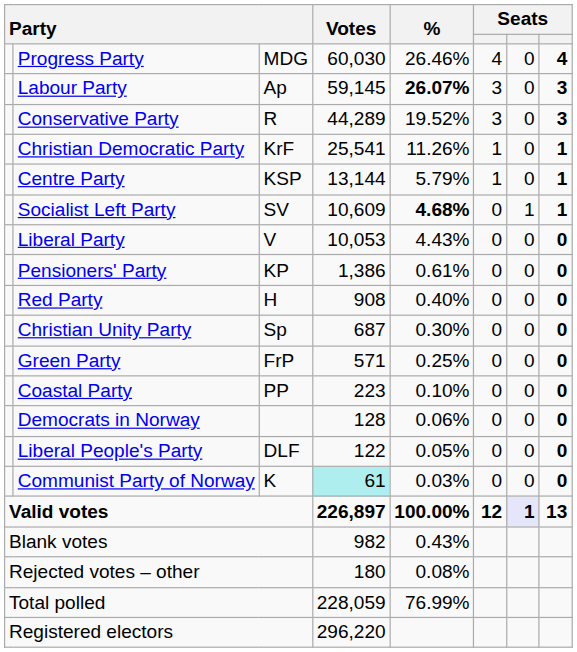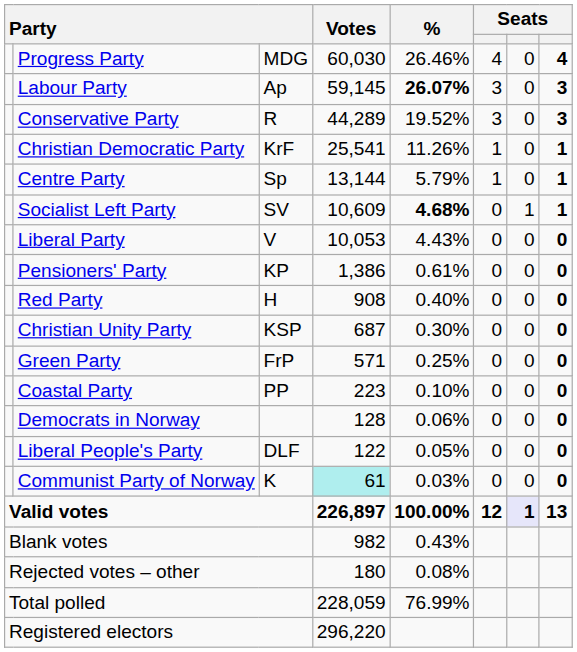Centre Party | column 3: KSP -> Sp
Christian Unity Party | column 3: Sp -> KSP
